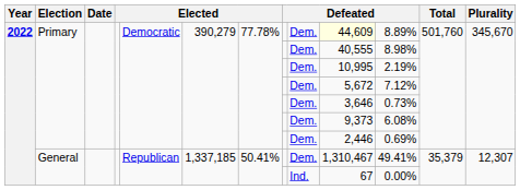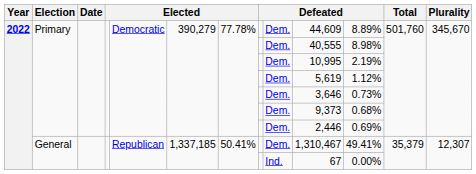row 2 | column 10: lightyellow background -> no background
row 5 | column 10: 5,672 -> 5,619
row 5 | column 11: 7.12% -> 1.12%
row 7 | column 11: 6.08% -> 0.68%
